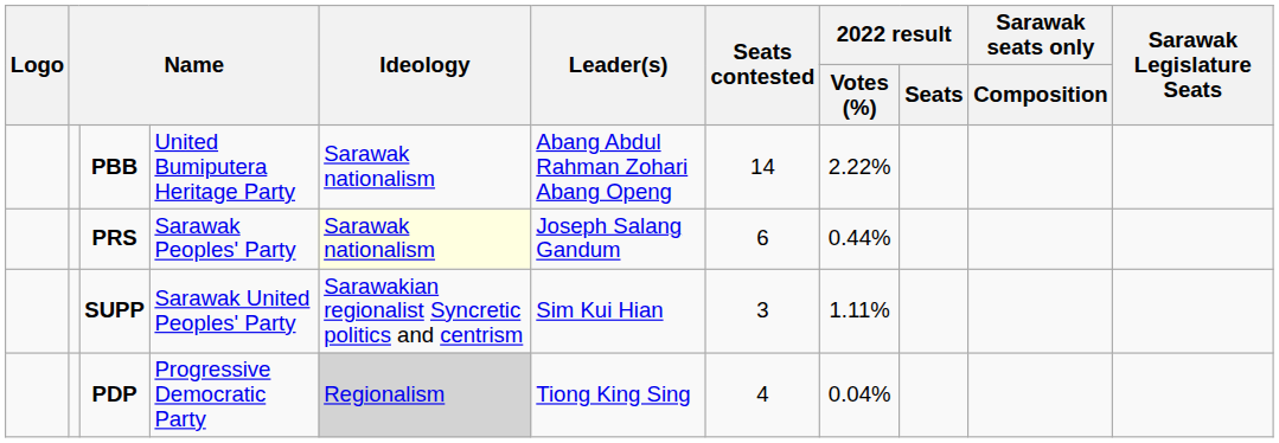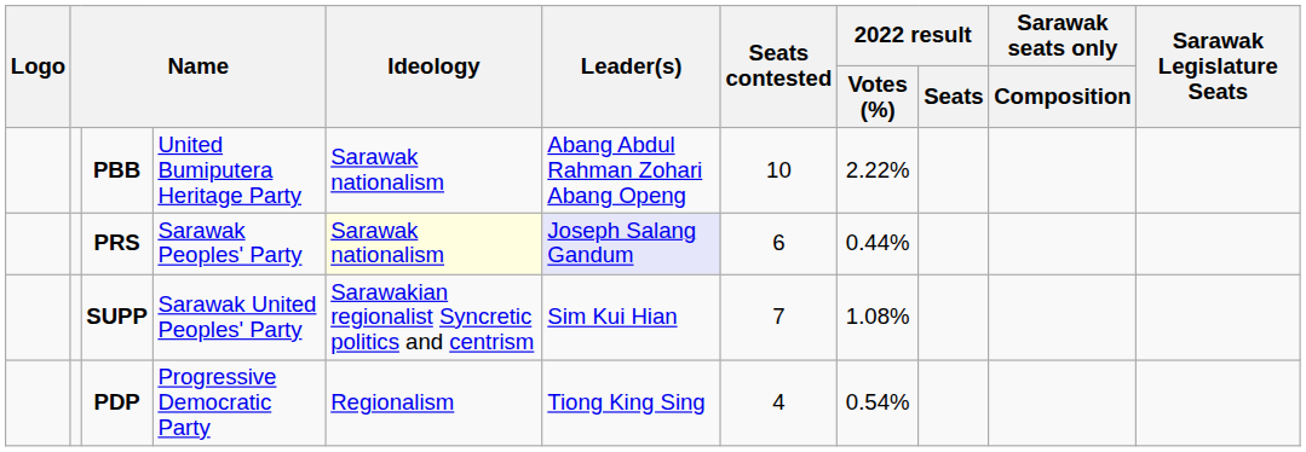PBB | Seats contested: 14 -> 10
PRS | Leader(s): no background -> lavender background
SUPP | Seats contested: 3 -> 7
SUPP | 2022 result / Votes (%): 1.11% -> 1.08%
PDP | Ideology: lightgrey background -> no background
PDP | 2022 result / Votes (%): 0.04% -> 0.54%
